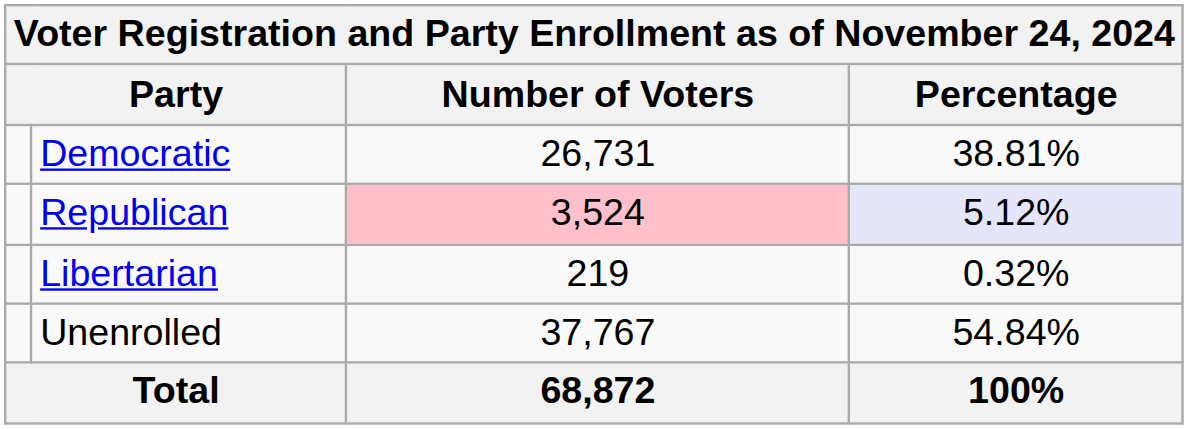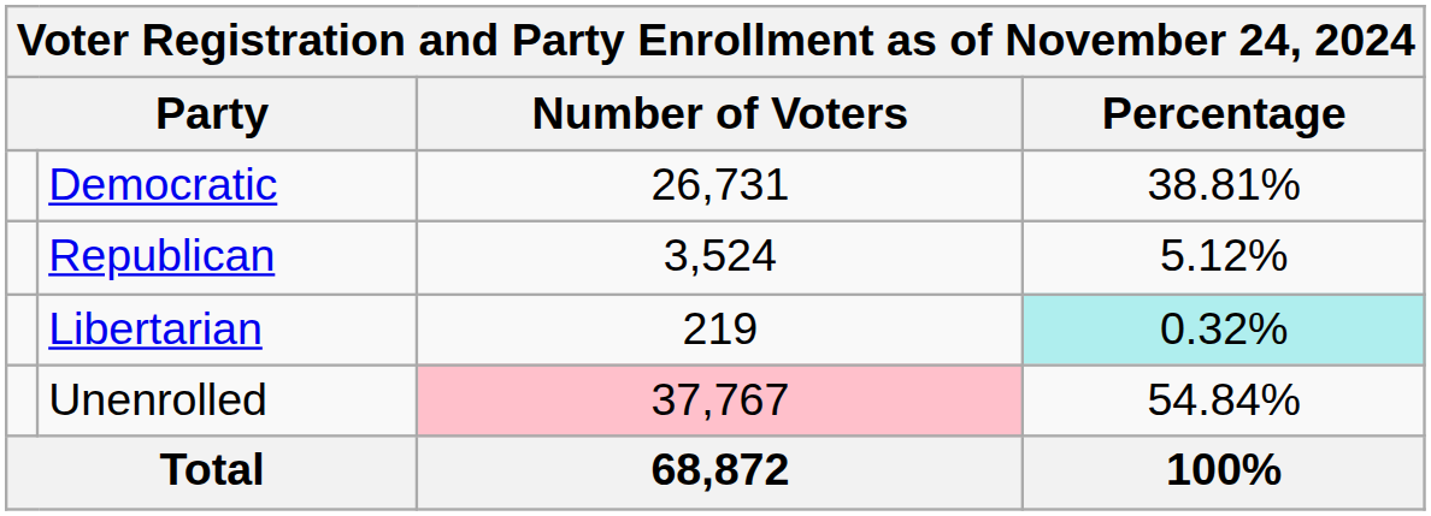Republican | Number of Voters: pink background -> no background
Republican | Percentage: lavender background -> no background
Libertarian | Percentage: no background -> paleturquoise background
Unenrolled | Number of Voters: no background -> pink background
